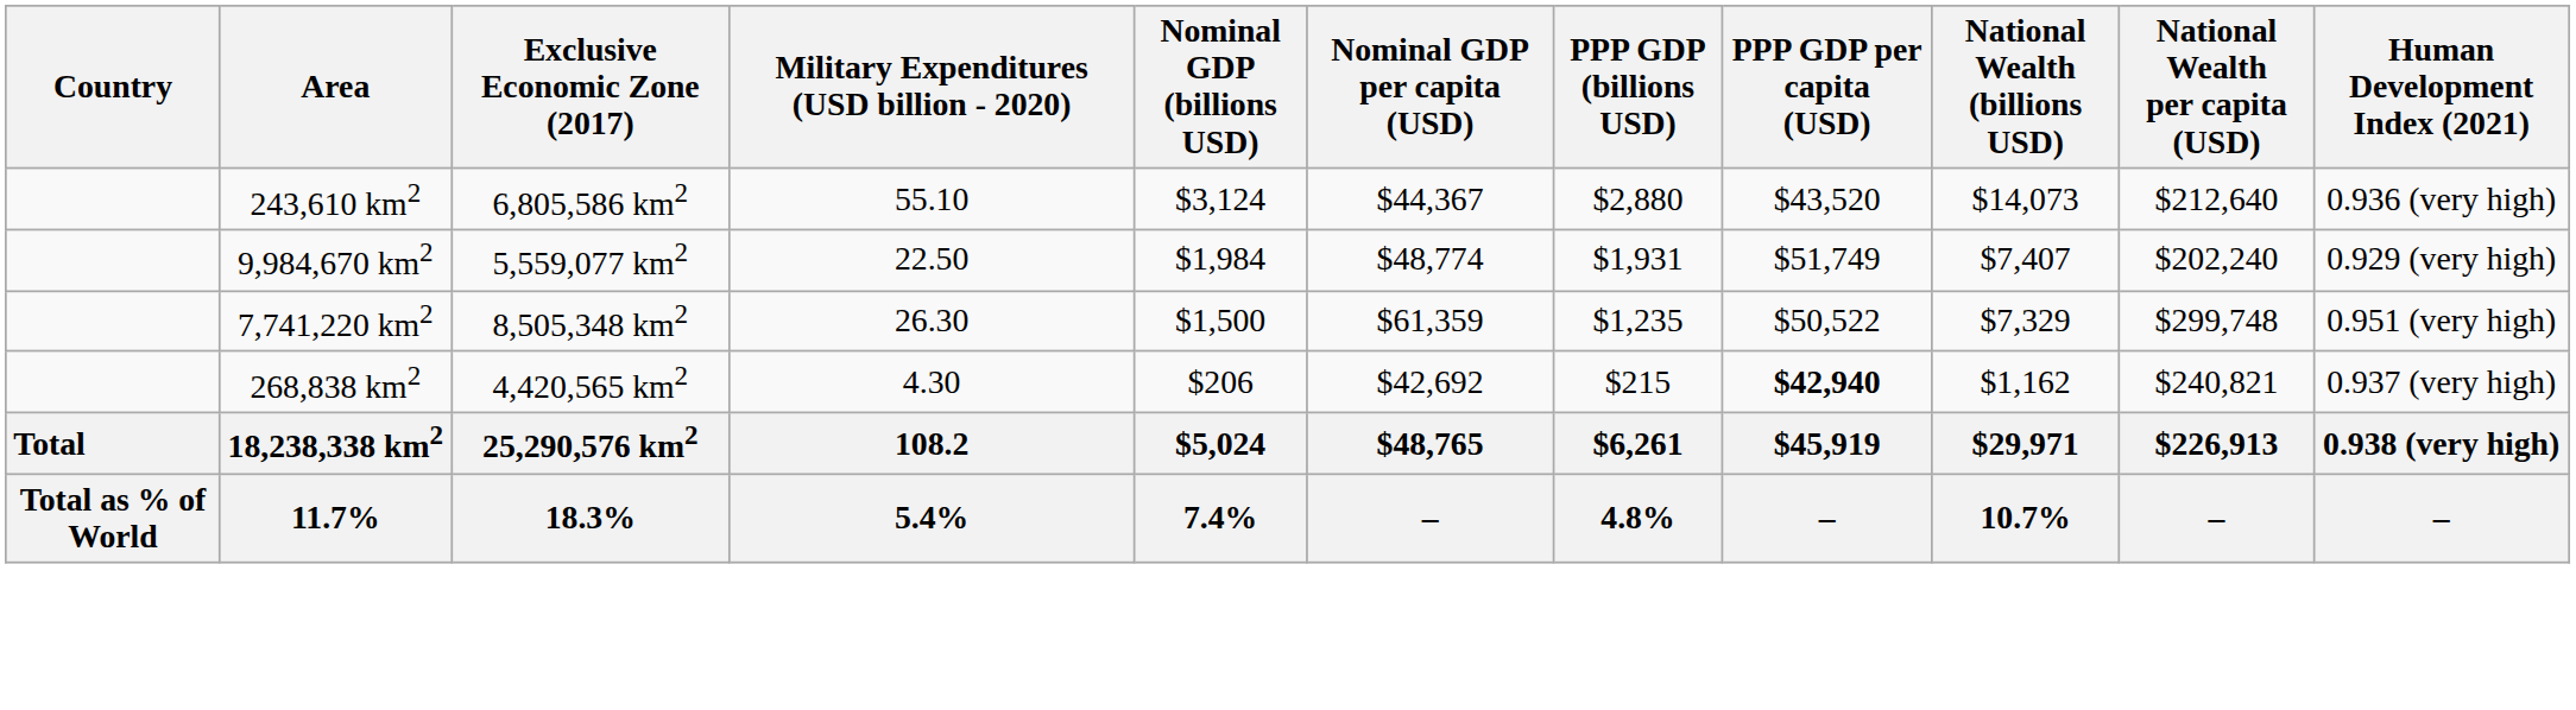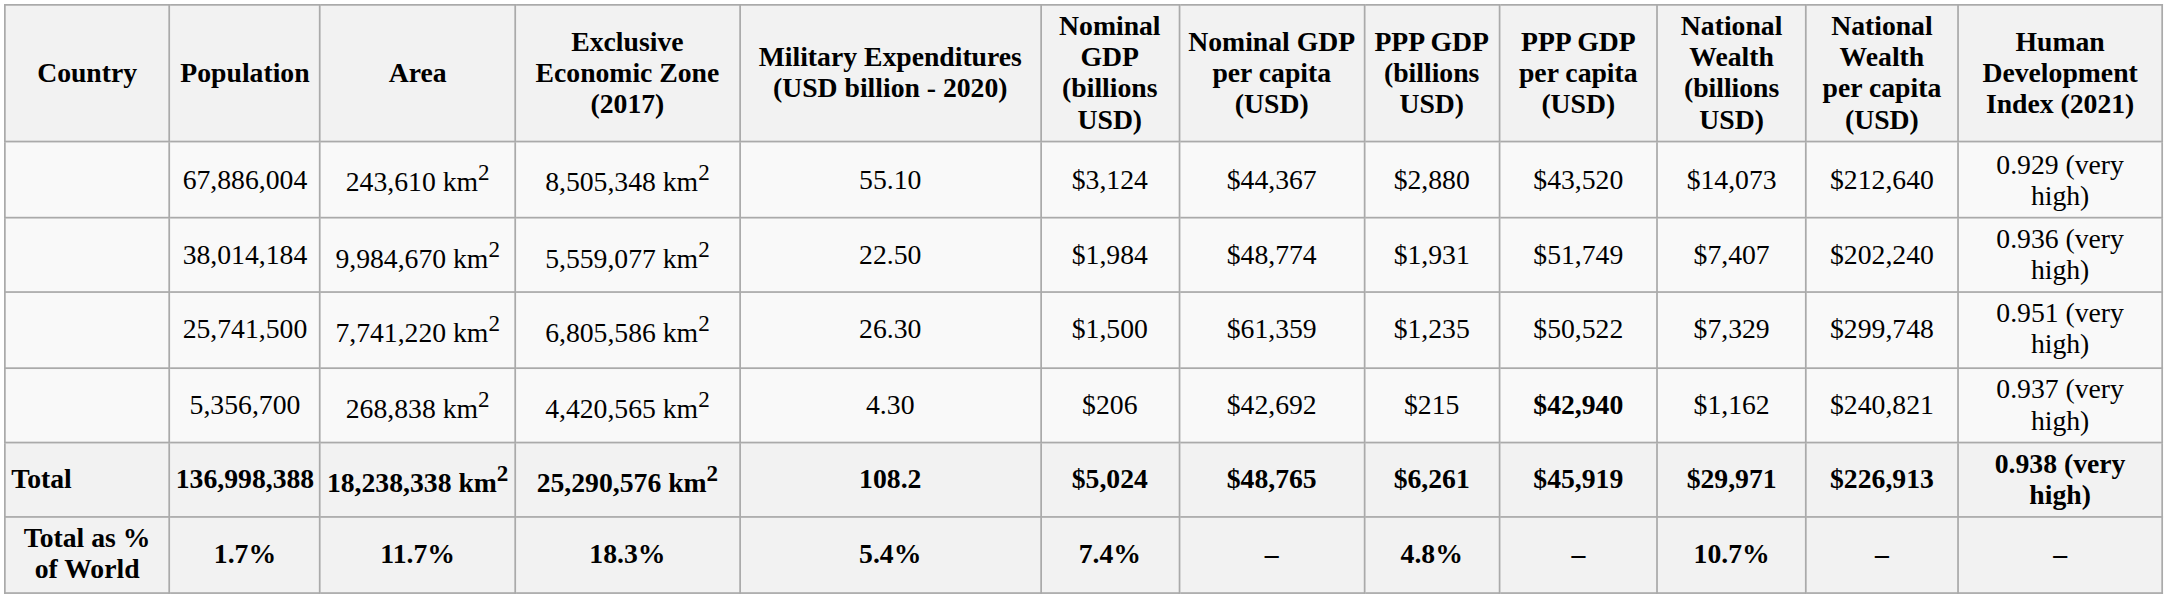+ column: Population | 67,886,004 | 38,014,184 | 25,741,500 | 5,356,700 | 136,998,388 | 1.7%
243,610 km2 | Exclusive Economic Zone (2017): 6,805,586 km2 -> 8,505,348 km2
243,610 km2 | Human Development Index (2021): 0.936 (very high) -> 0.929 (very high)
9,984,670 km2 | Human Development Index (2021): 0.929 (very high) -> 0.936 (very high)
7,741,220 km2 | Exclusive Economic Zone (2017): 8,505,348 km2 -> 6,805,586 km2
